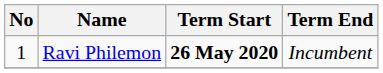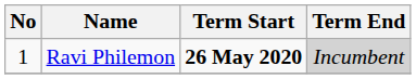Ravi Philemon | Term End: no background -> lightgrey background
